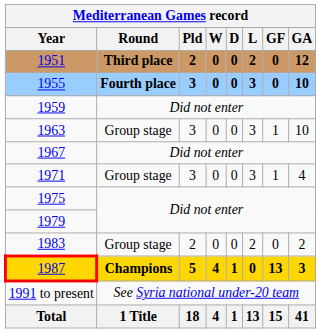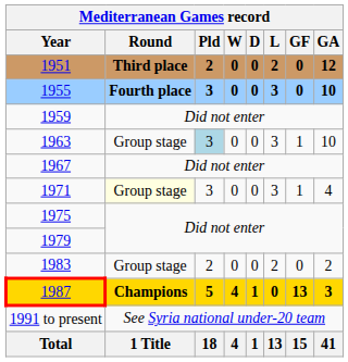1963 | Mediterranean Games record / Pld: no background -> lightblue background
1971 | Mediterranean Games record / Round: no background -> lightyellow background
